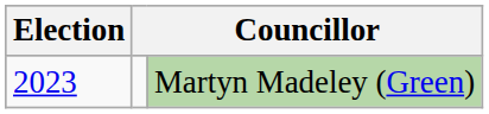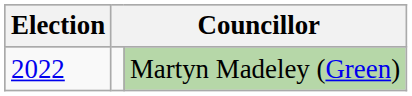Martyn Madeley (Green) | Election: 2023 -> 2022
